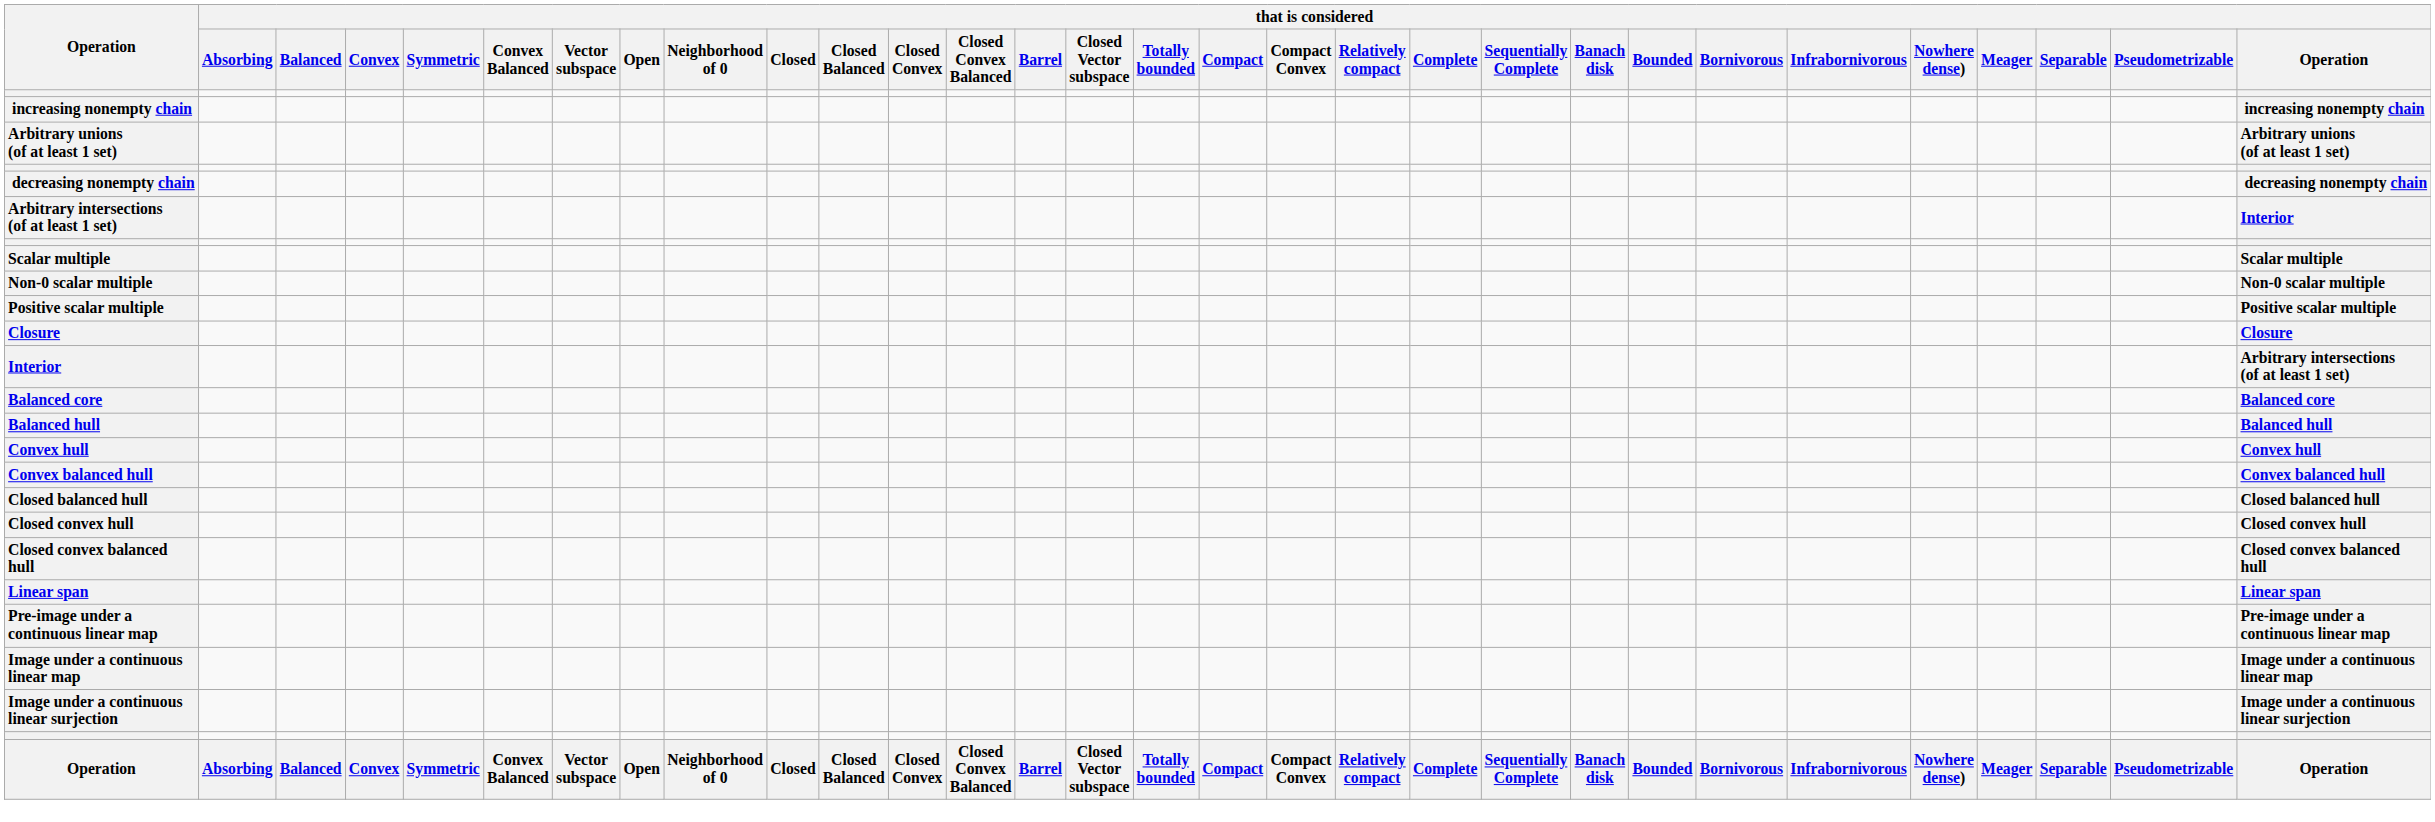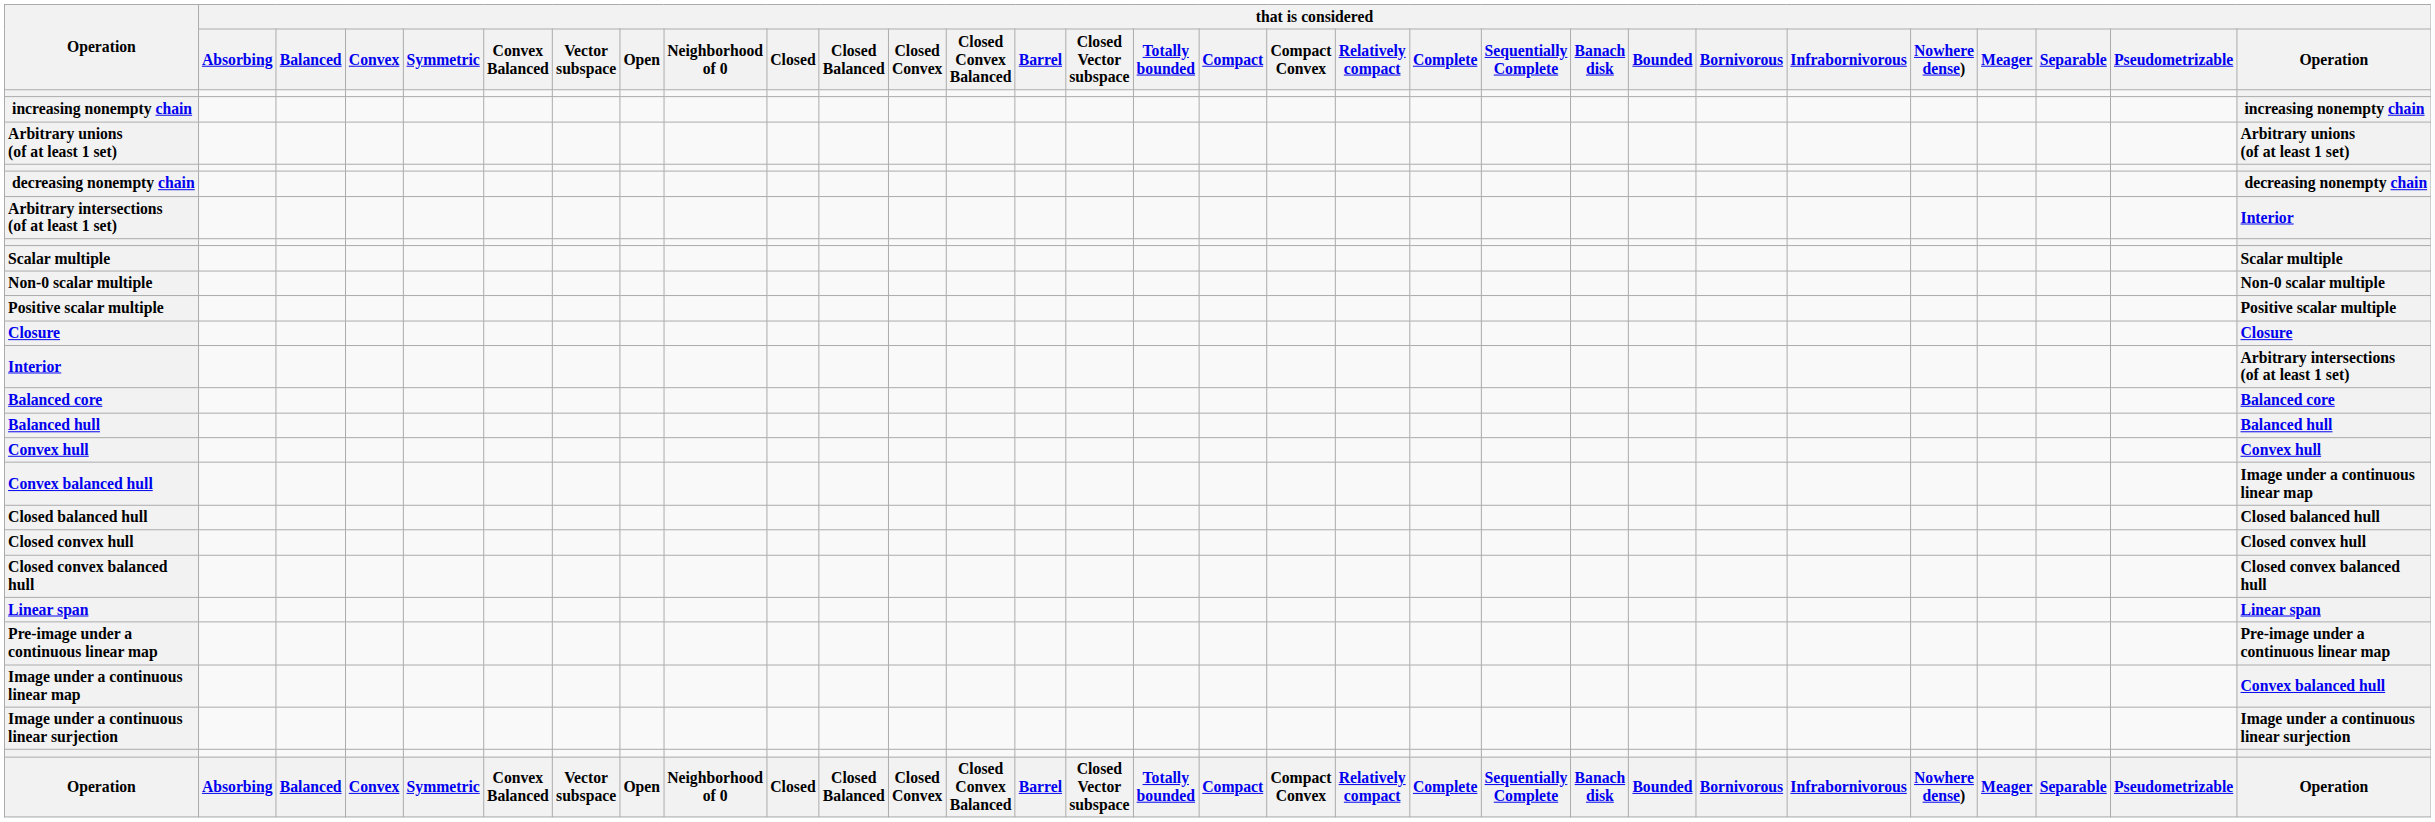row 18 | that is considered / Operation: Convex balanced hull -> Image under a continuous linear map
row 24 | that is considered / Operation: Image under a continuous linear map -> Convex balanced hull
